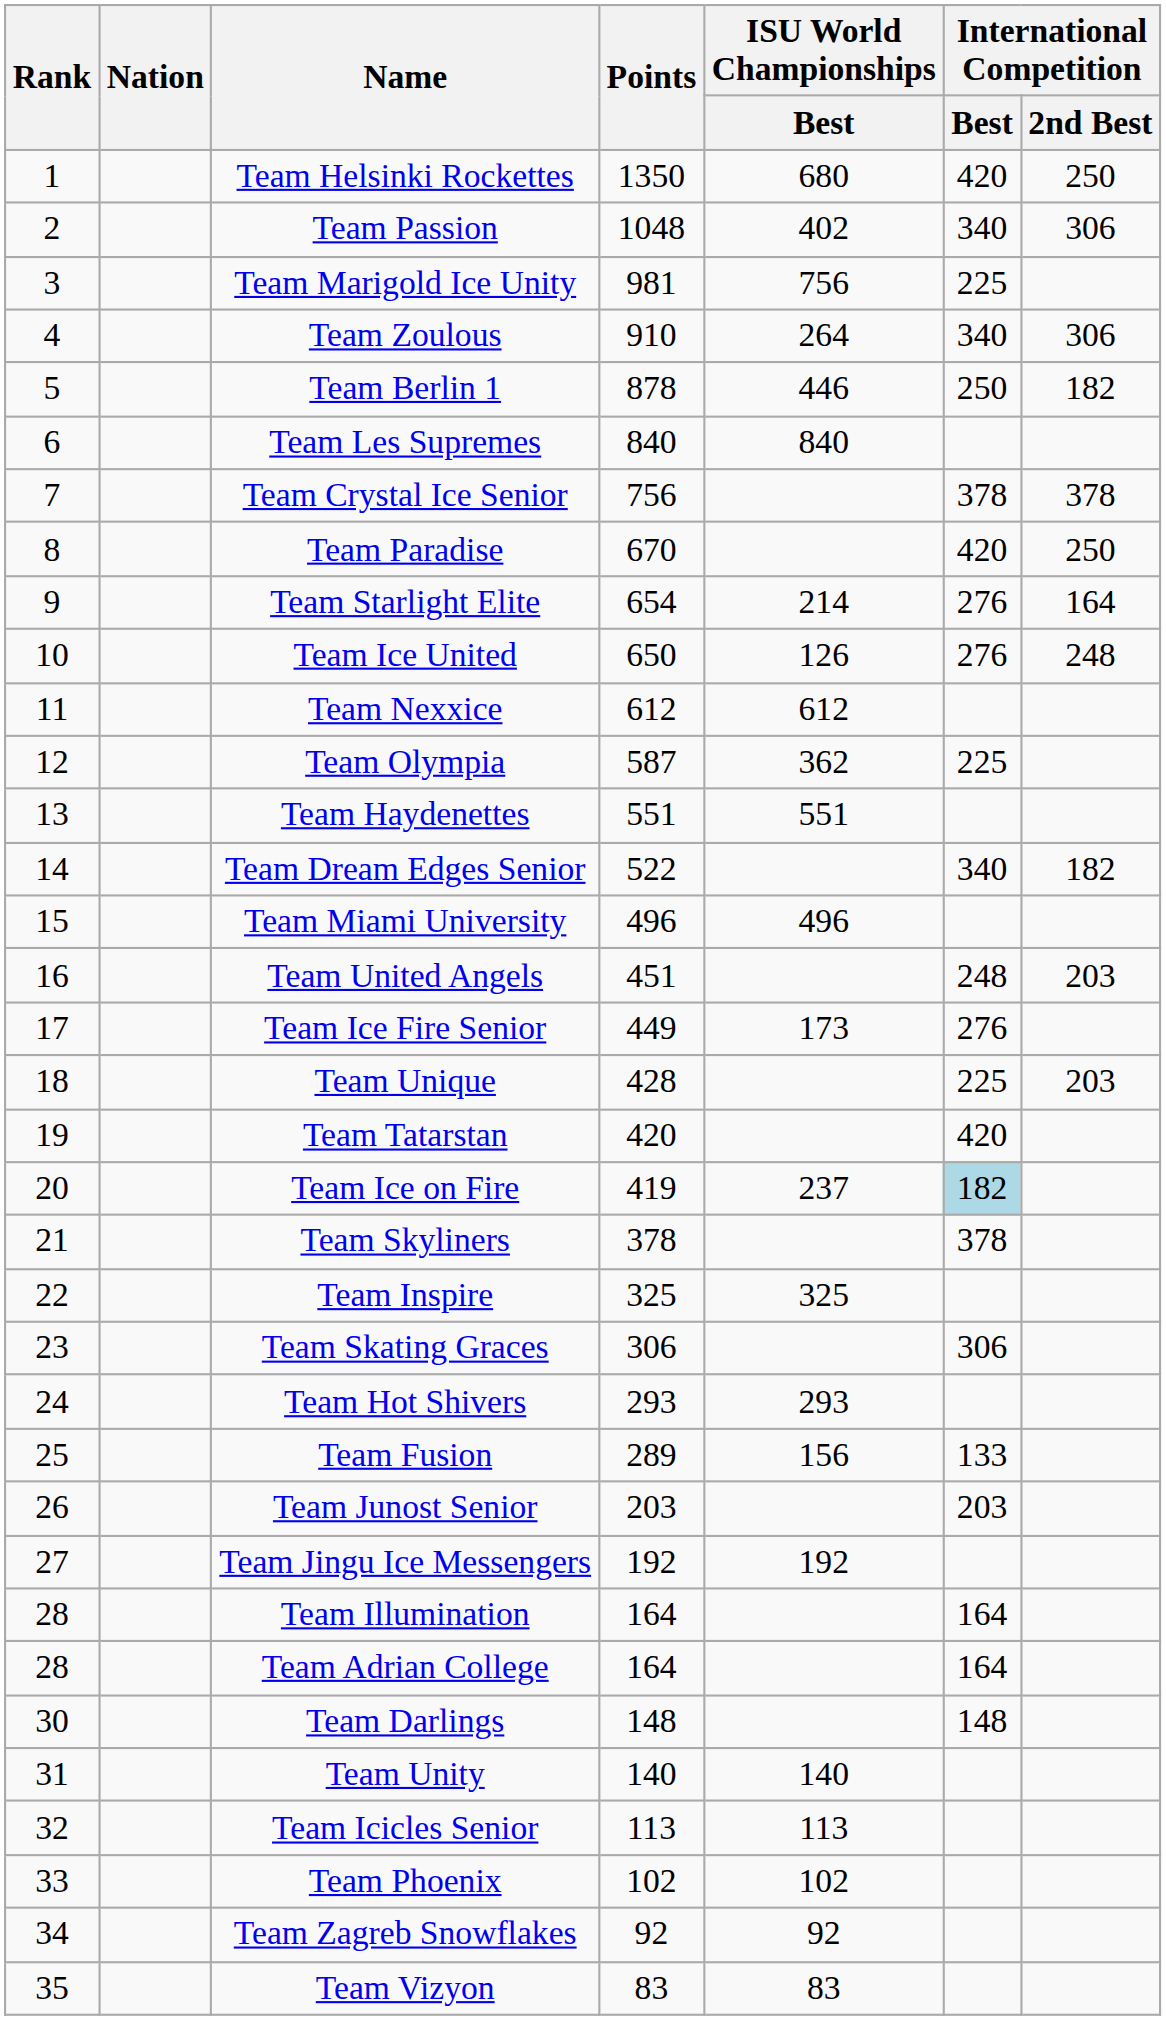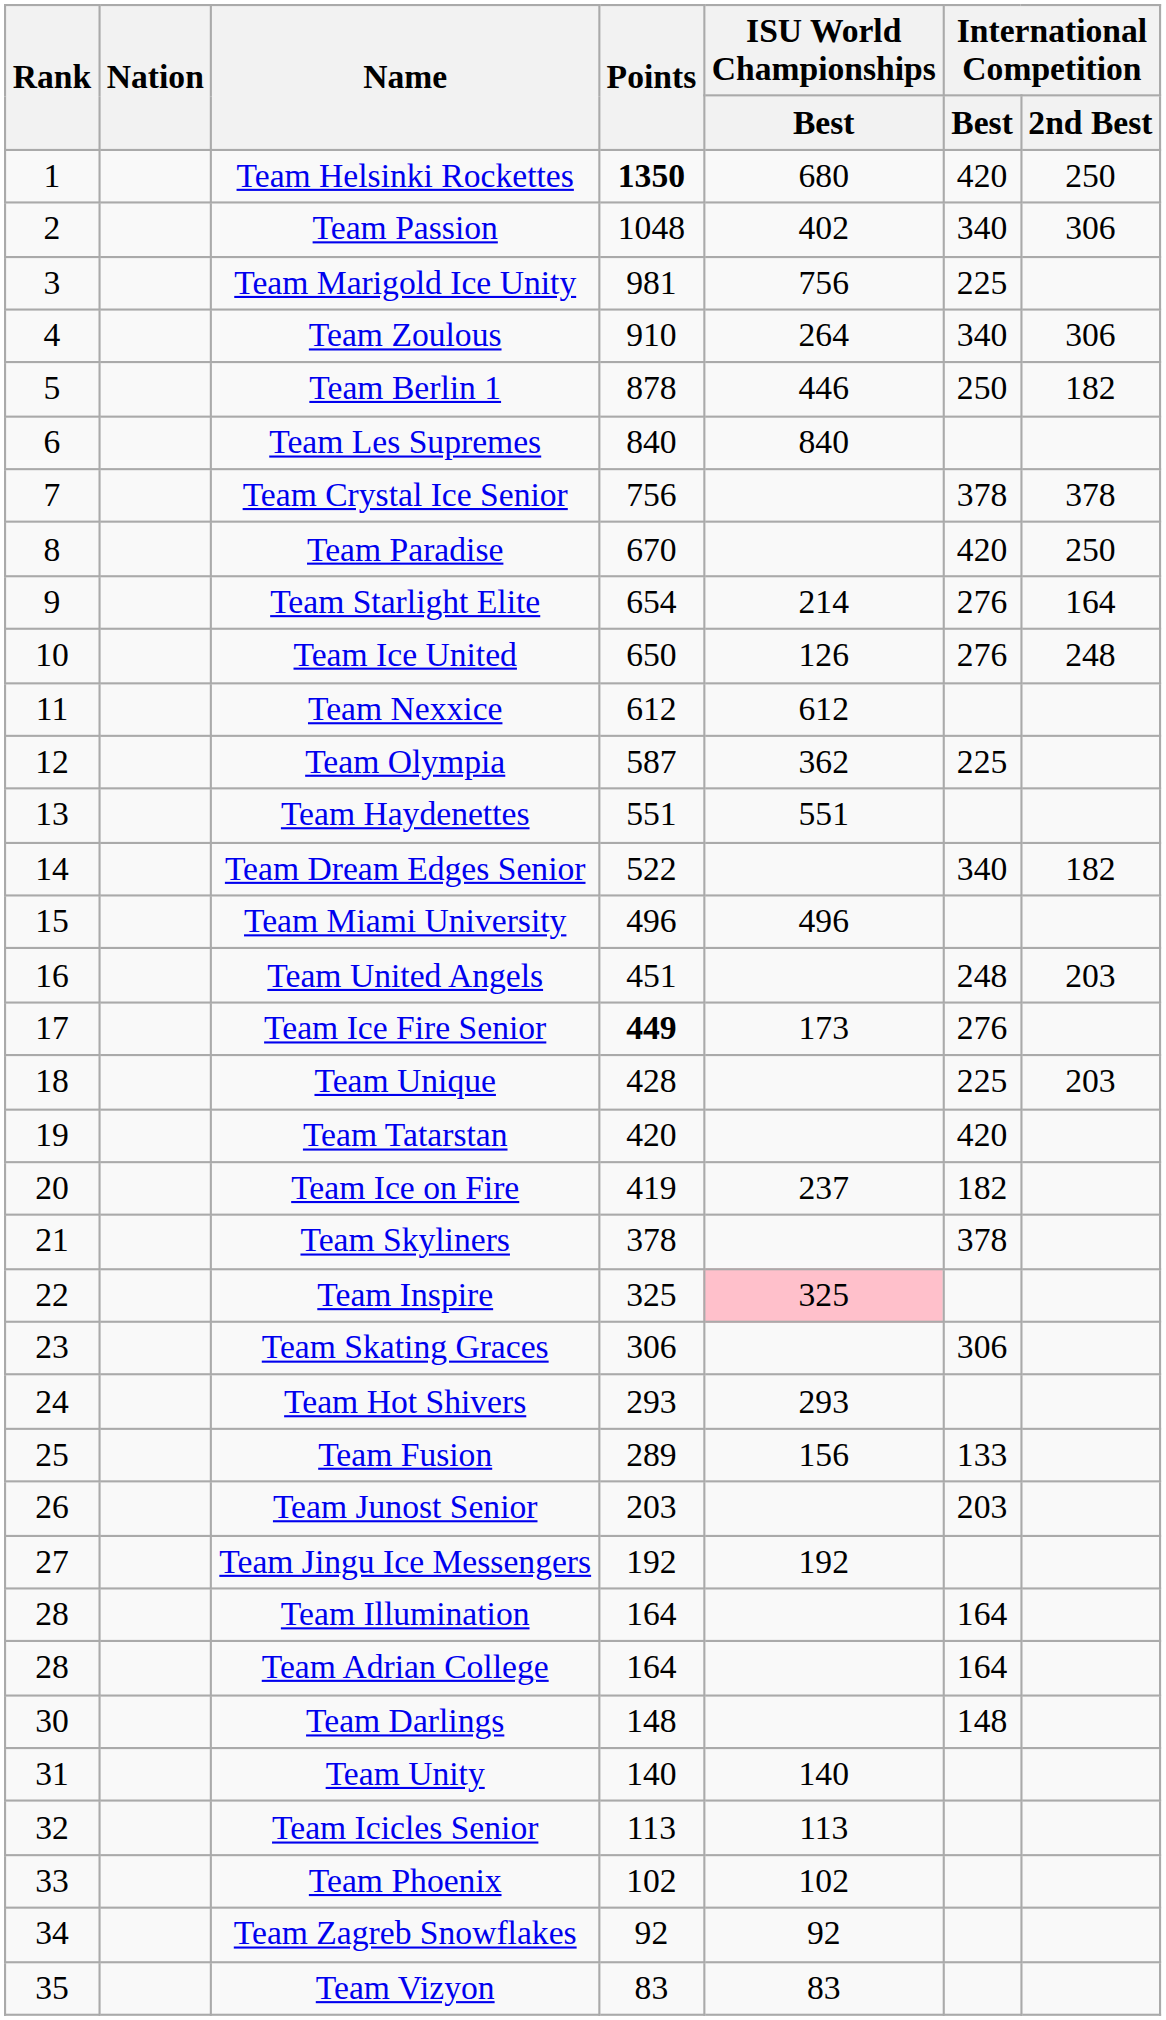Team Helsinki Rockettes | Points: normal -> bold
Team Ice Fire Senior | Points: normal -> bold
Team Ice on Fire | International Competition / Best: lightblue background -> no background
Team Inspire | ISU World Championships / Best: no background -> pink background
